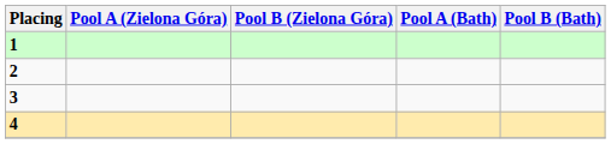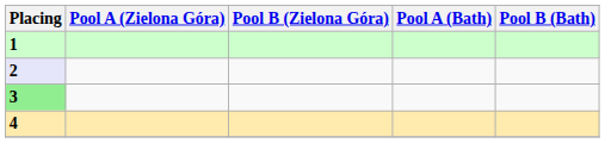2 | Placing: no background -> lavender background
3 | Placing: no background -> lightgreen background
